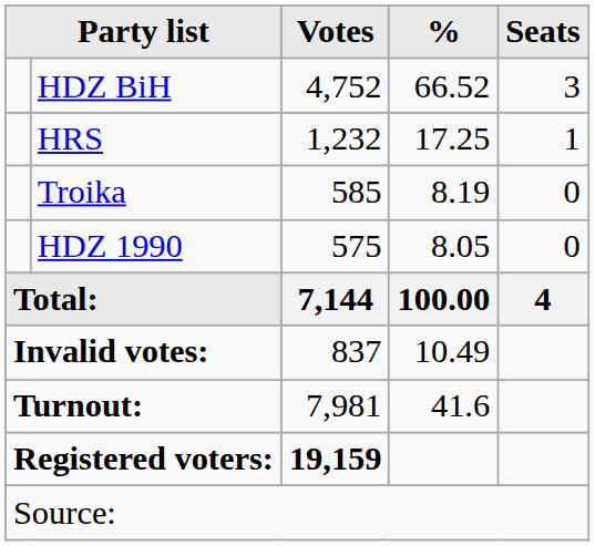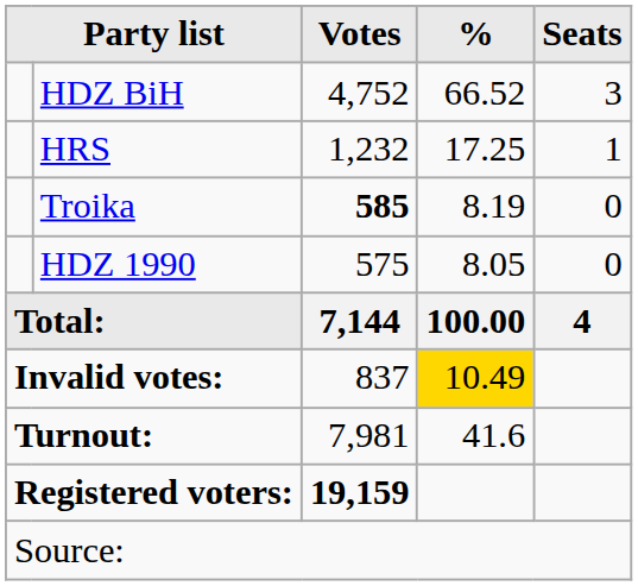Troika | Votes: normal -> bold
Invalid votes: | %: no background -> gold background
